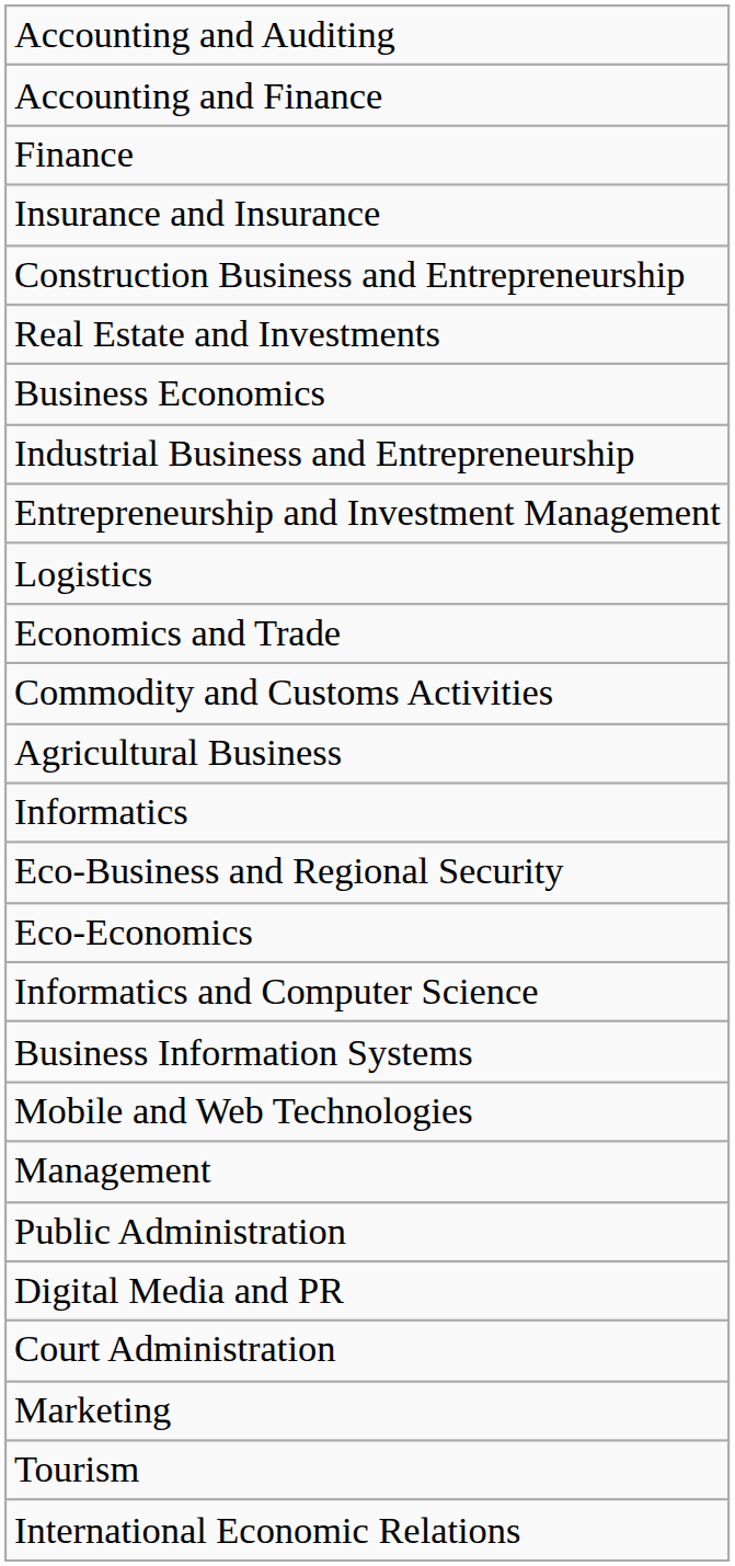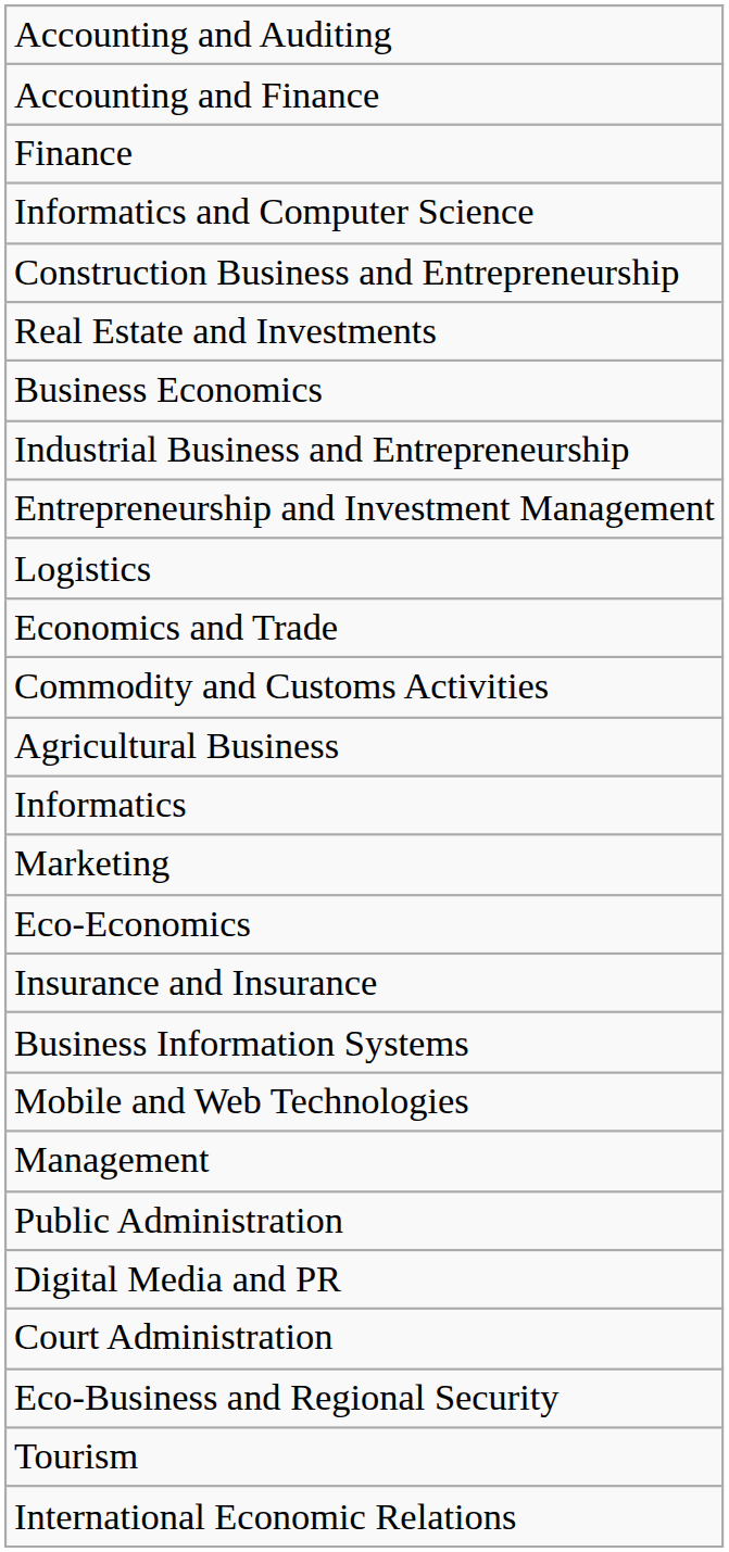row 4 | column 1: Insurance and Insurance -> Informatics and Computer Science
row 15 | column 1: Eco-Business and Regional Security -> Marketing
row 17 | column 1: Informatics and Computer Science -> Insurance and Insurance
row 24 | column 1: Marketing -> Eco-Business and Regional Security
